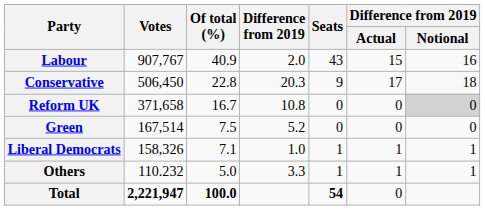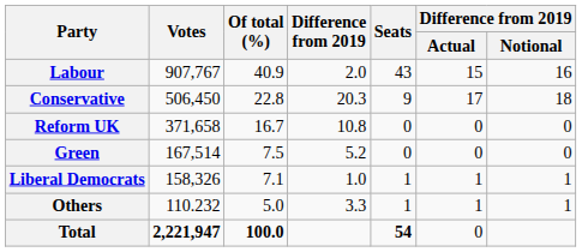Reform UK | Difference from 2019 / Notional: lightgrey background -> no background
